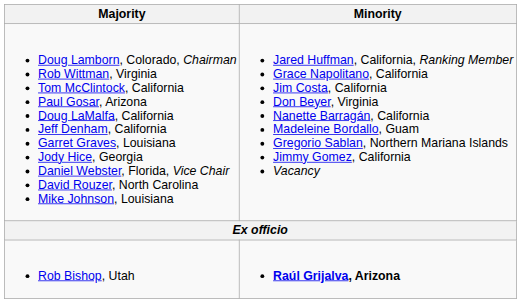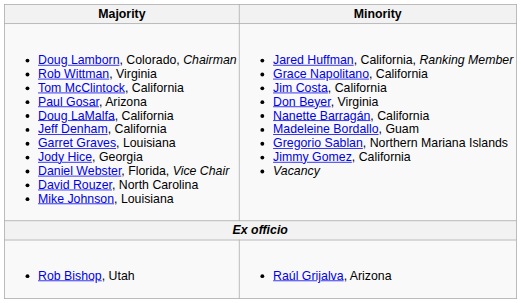Rob Bishop, Utah | Minority: bold -> normal
